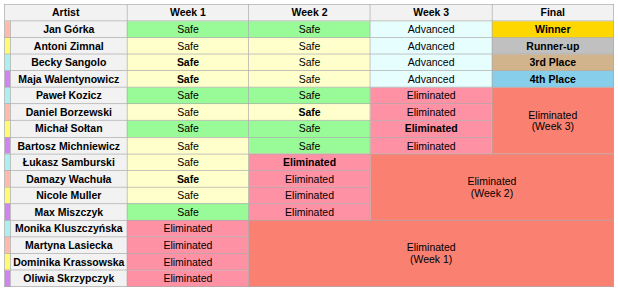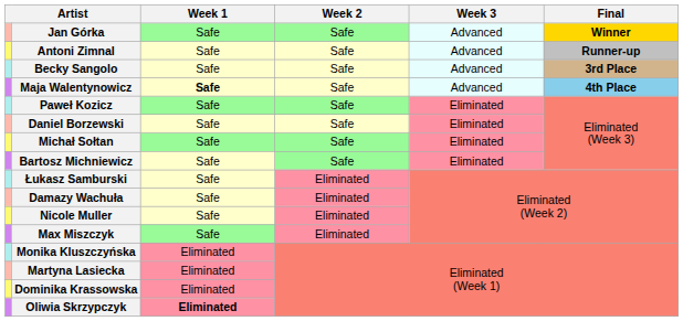Becky Sangolo | Week 1: bold -> normal
Daniel Borzewski | Week 2: bold -> normal
Michał Sołtan | Week 3: bold -> normal
Łukasz Samburski | Week 2: bold -> normal
Damazy Wachuła | Week 1: bold -> normal
Oliwia Skrzypczyk | Week 1: normal -> bold
